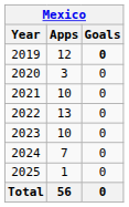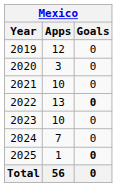2019 | Goals: bold -> normal
2022 | Goals: normal -> bold
2025 | Goals: normal -> bold
